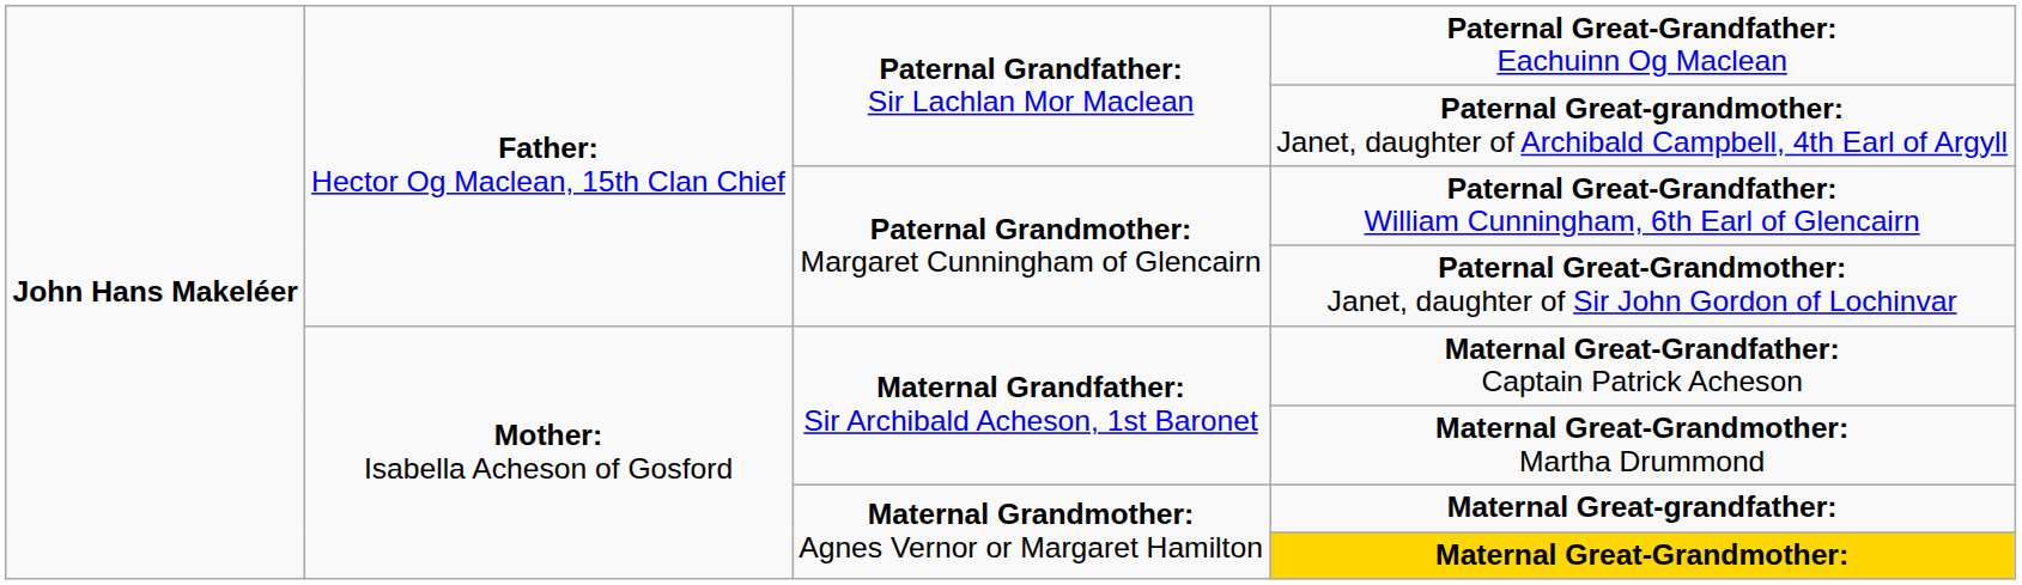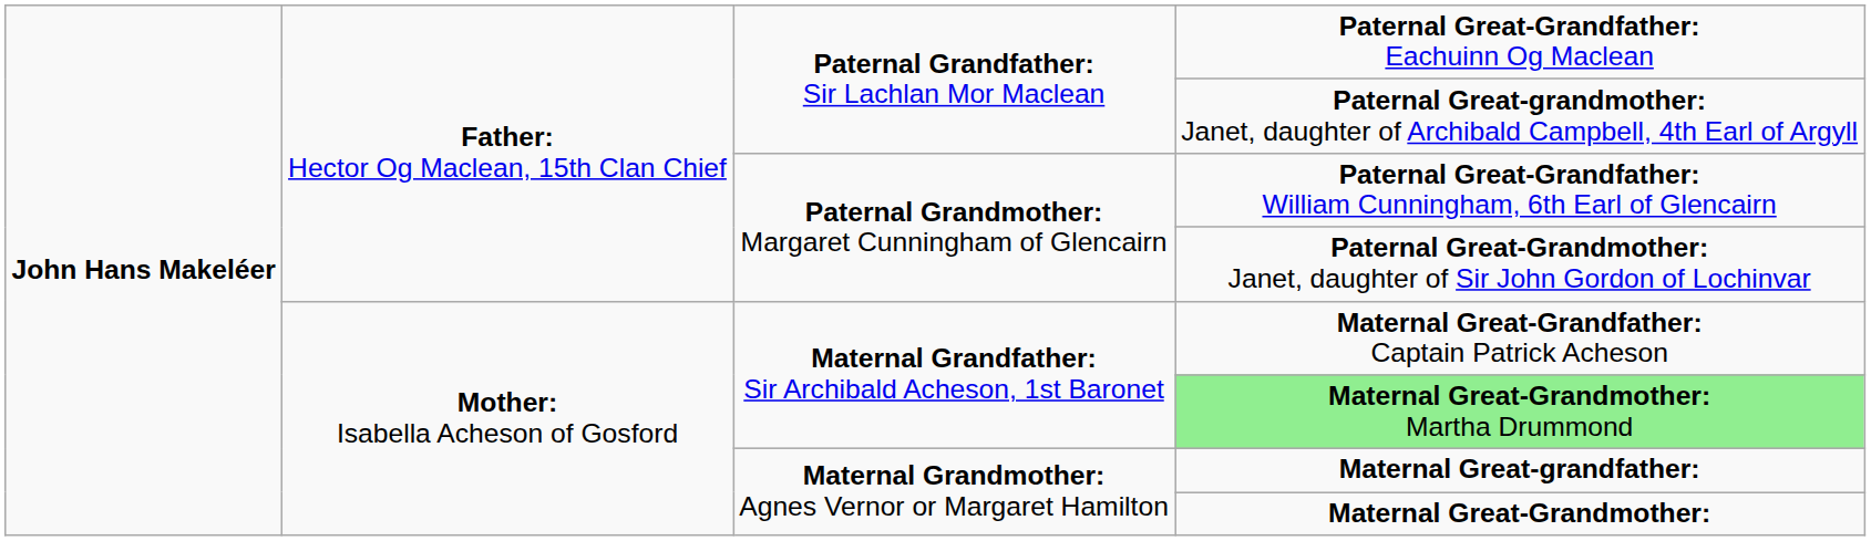Maternal Great-Grandmother: Martha Drummond | column 4: no background -> lightgreen background
Maternal Great-Grandmother: | column 4: gold background -> no background
